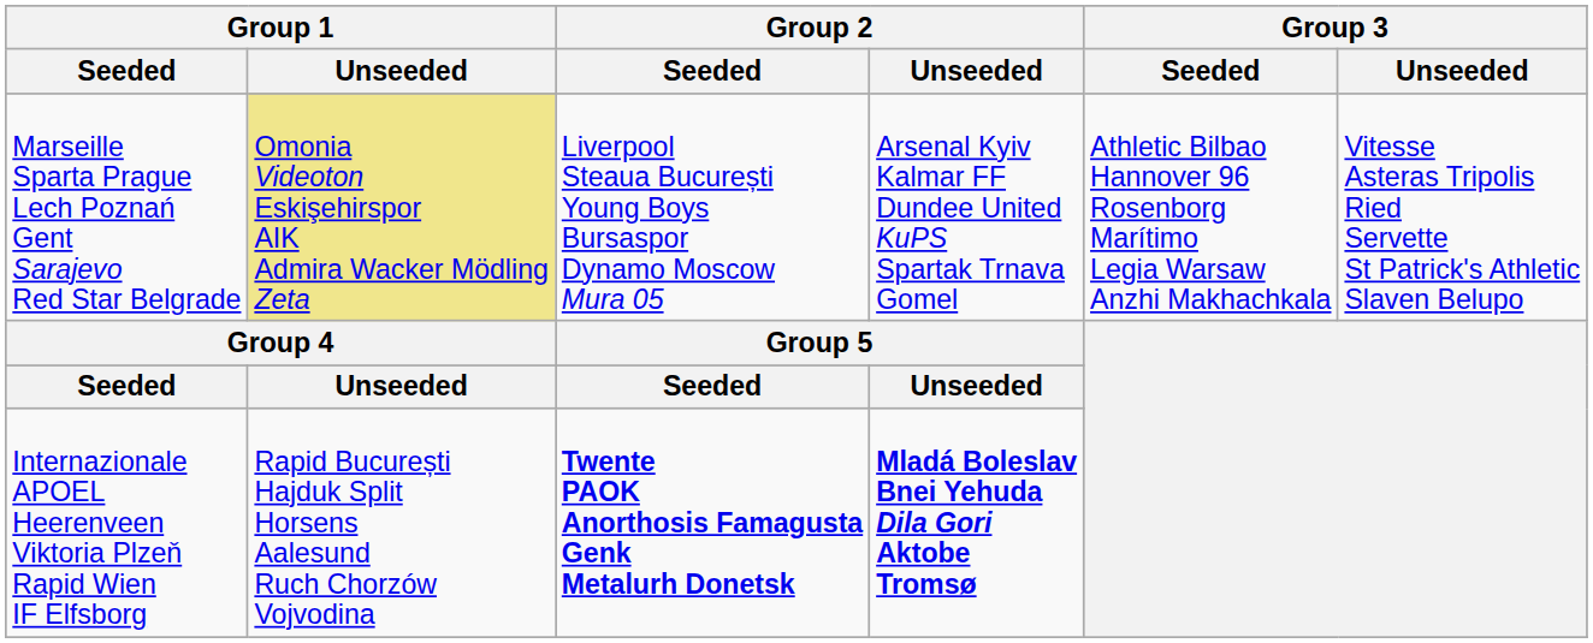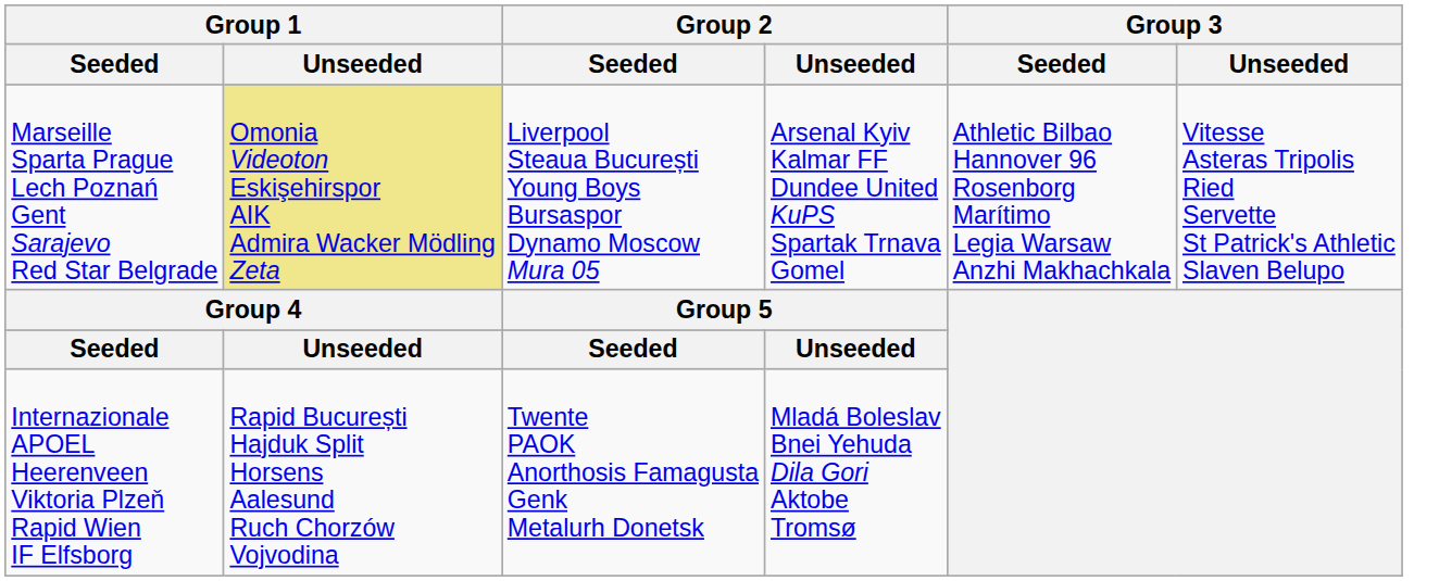row 6 | Group 2 / Seeded: bold -> normal
row 6 | Group 2 / Unseeded: bold -> normal
